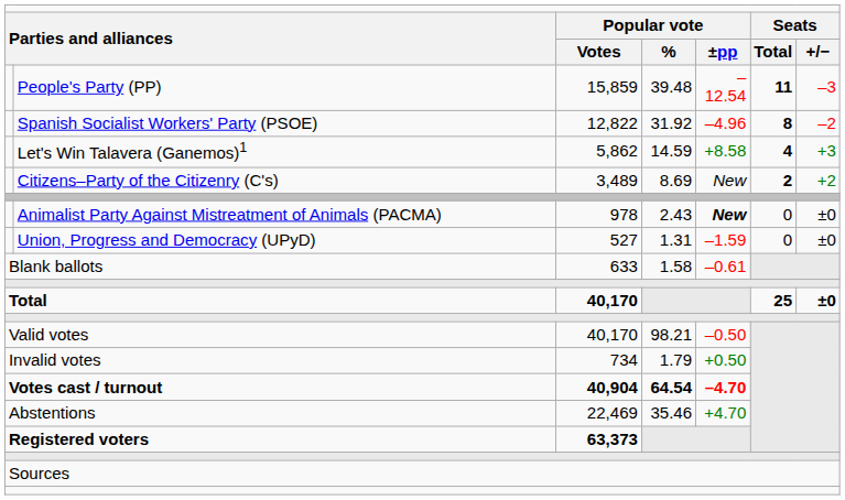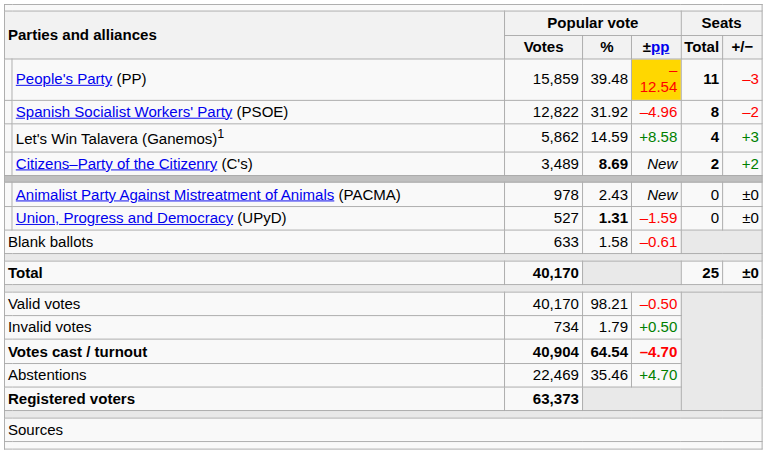People's Party (PP) | column 5: no background -> gold background
Citizens–Party of the Citizenry (C's) | column 4: normal -> bold
Animalist Party Against Mistreatment of Animals (PACMA) | column 5: bold -> normal
Union, Progress and Democracy (UPyD) | column 4: normal -> bold
